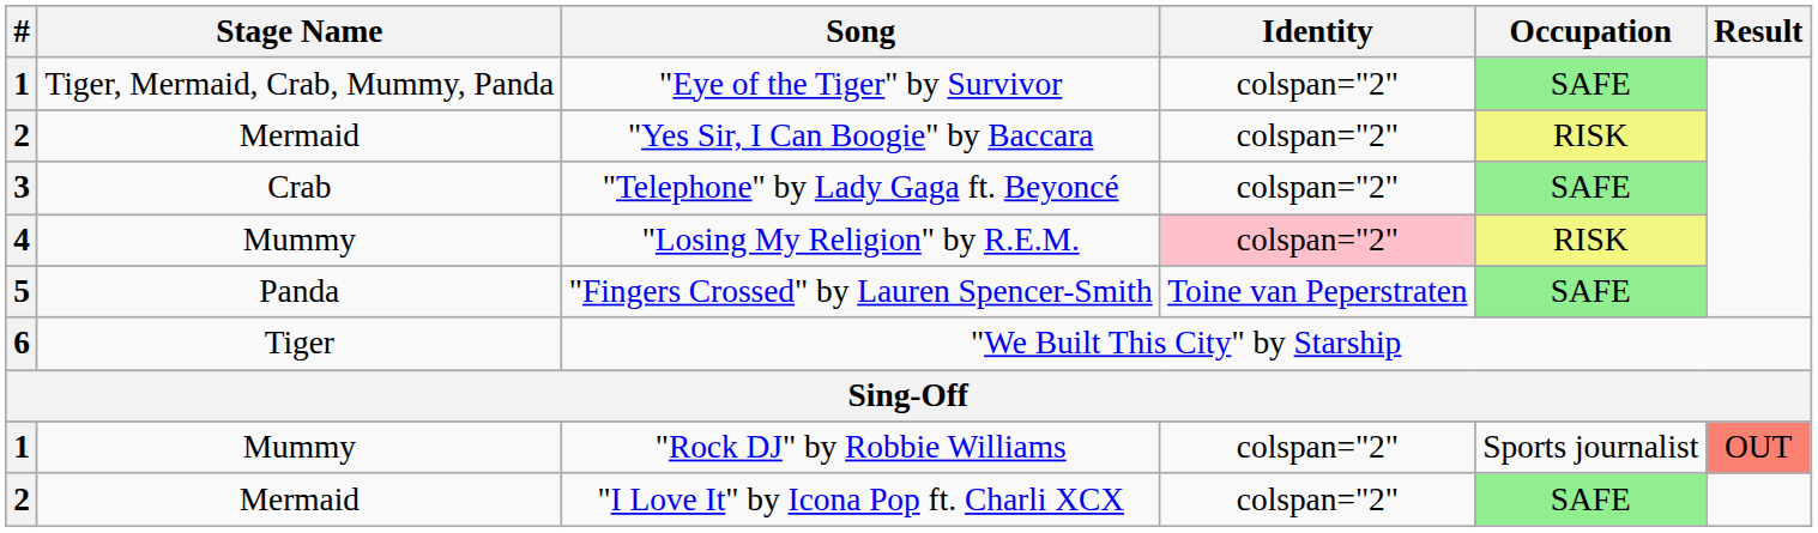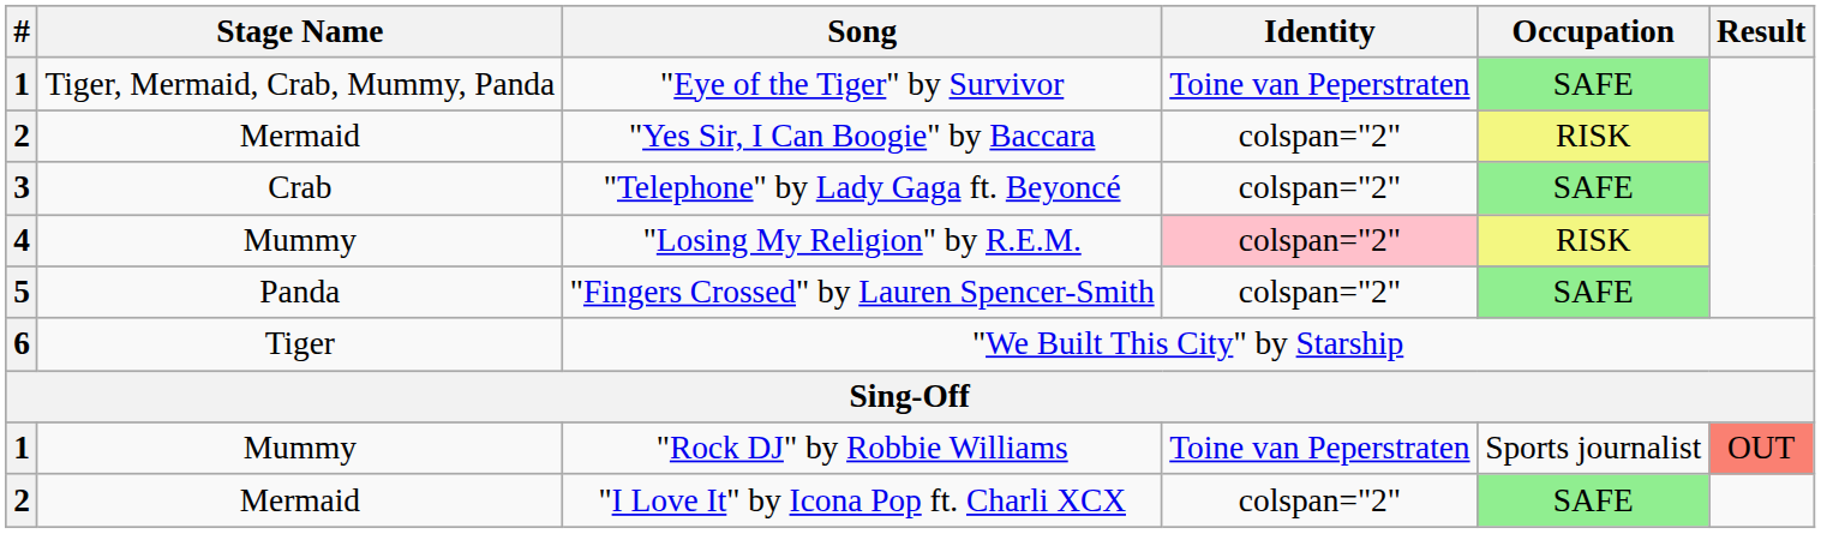"Eye of the Tiger" by Survivor | Identity: colspan="2" -> Toine van Peperstraten
"Fingers Crossed" by Lauren Spencer-Smith | Identity: Toine van Peperstraten -> colspan="2"
"Rock DJ" by Robbie Williams | Identity: colspan="2" -> Toine van Peperstraten
